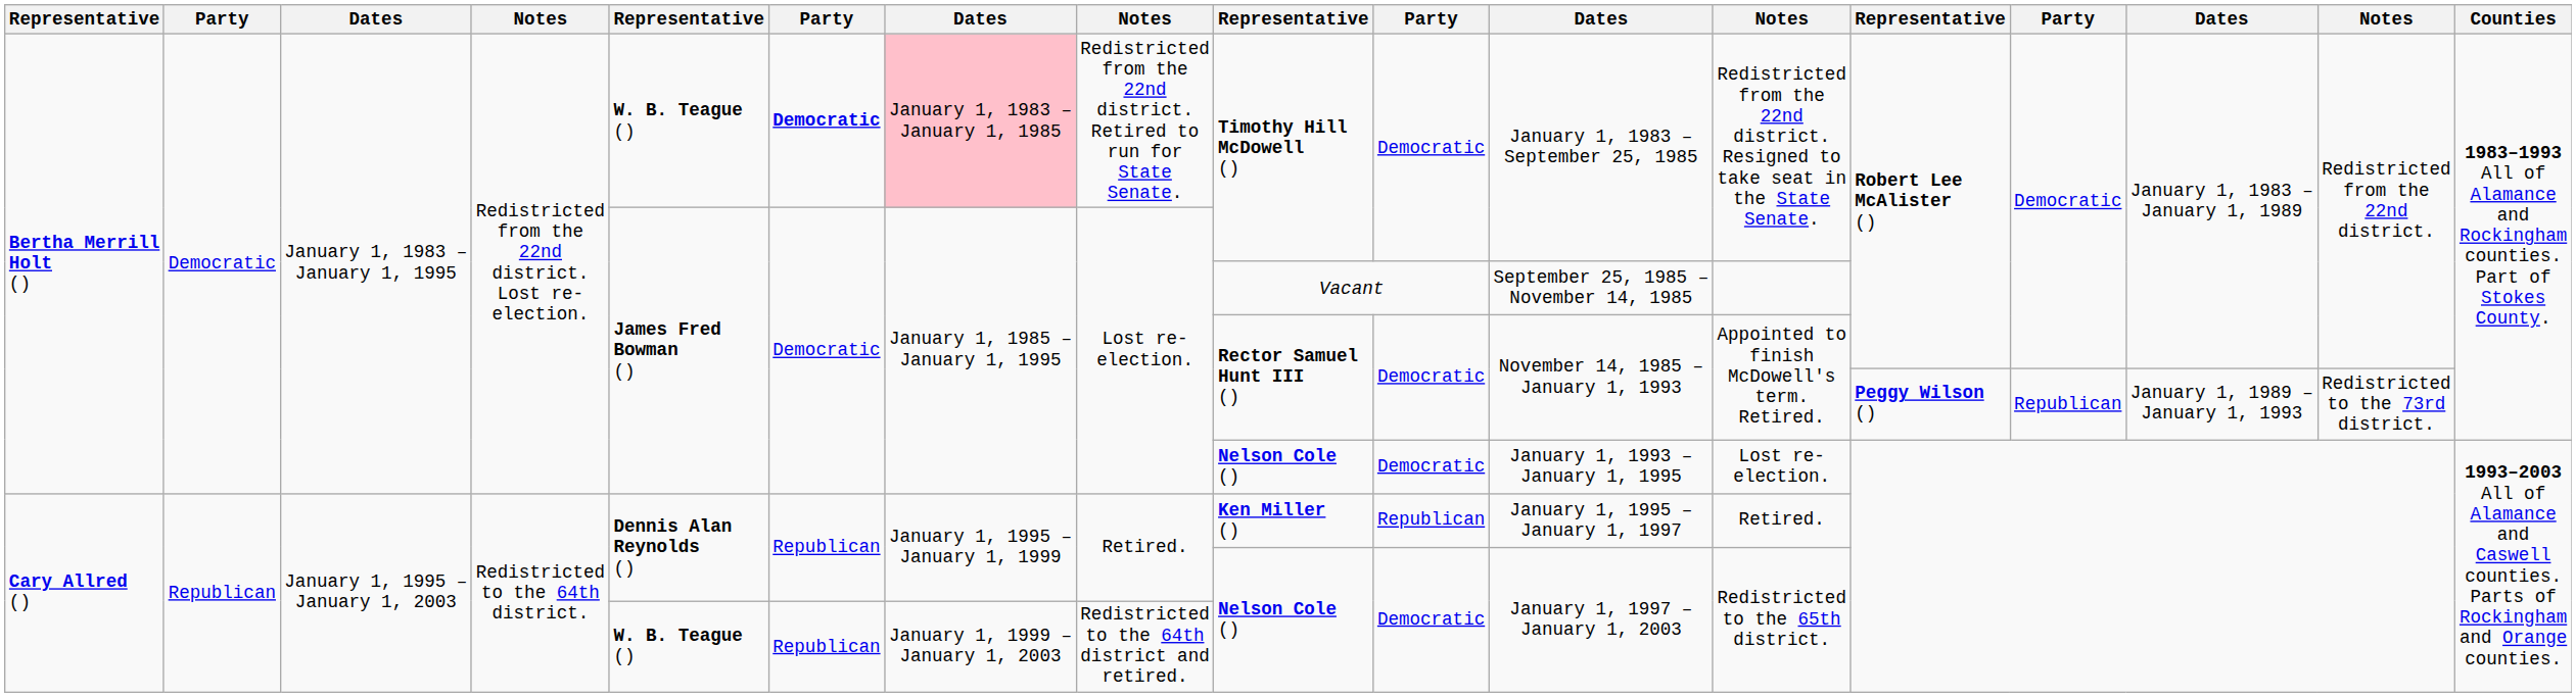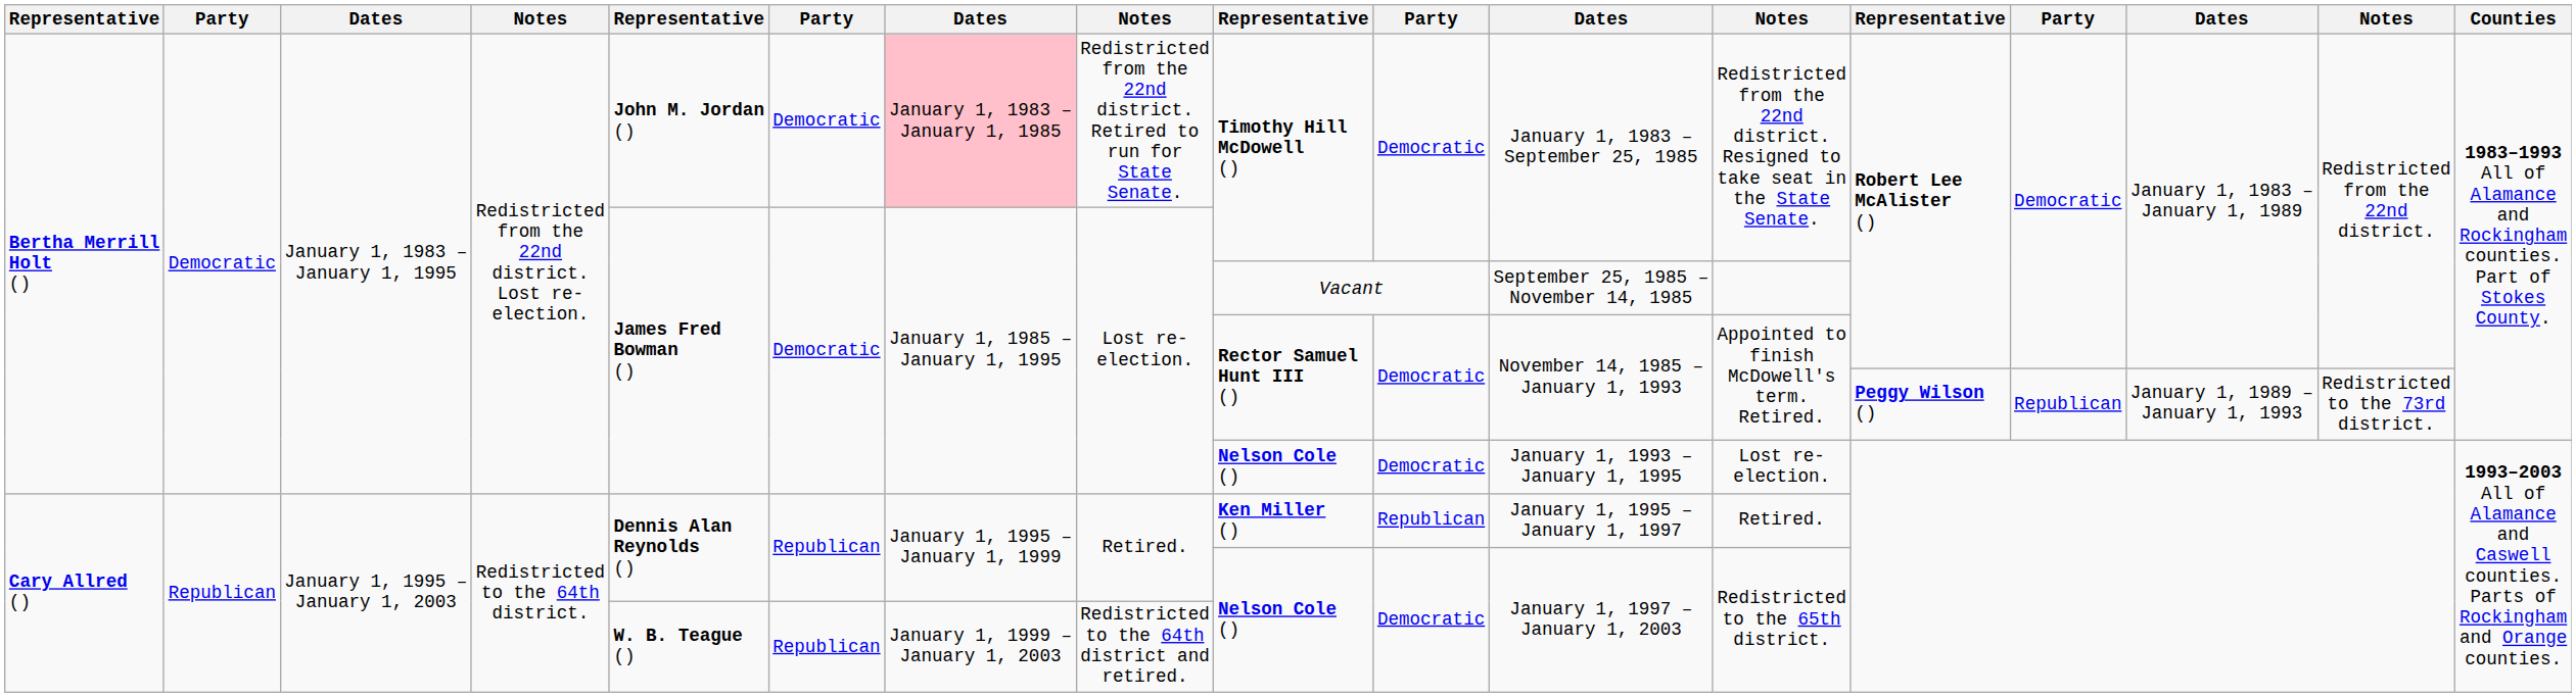row 2 | column 5: W. B. Teague () -> John M. Jordan ()
row 2 | column 6: bold -> normal
